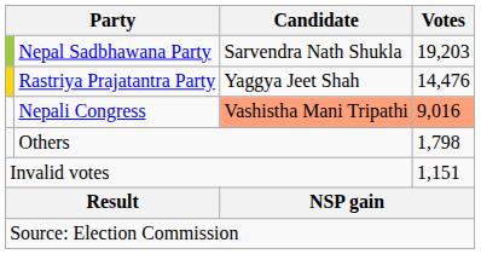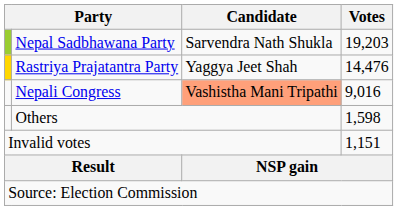Nepali Congress | Votes: lightsalmon background -> no background
Others | Votes: 1,798 -> 1,598
